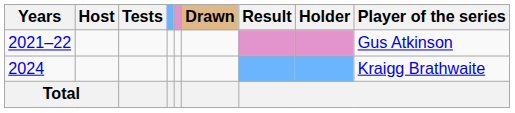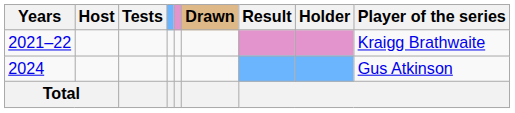2021–22 | Player of the series: Gus Atkinson -> Kraigg Brathwaite
2024 | Player of the series: Kraigg Brathwaite -> Gus Atkinson
